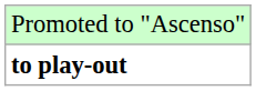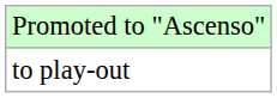row 2 | column 1: bold -> normal
